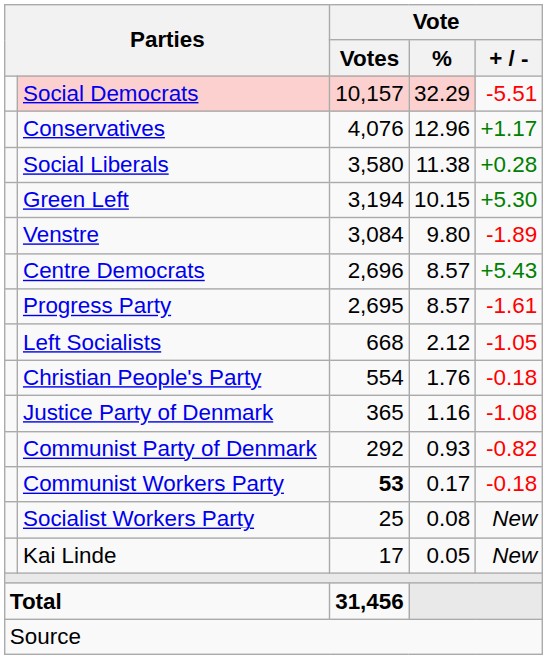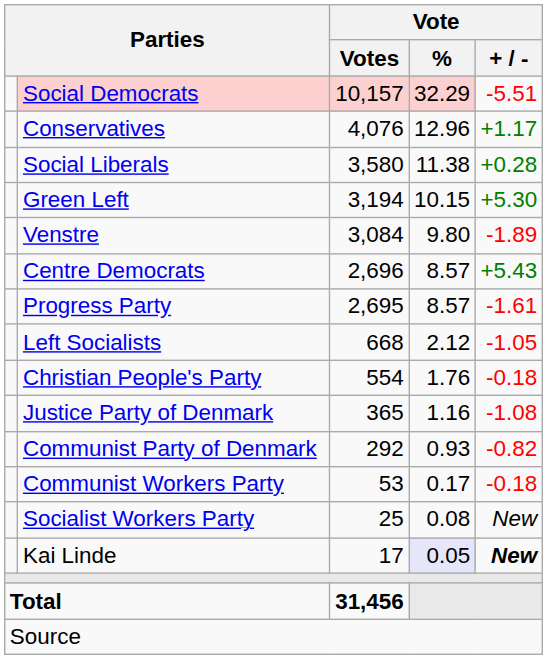Communist Workers Party | Vote / Votes: bold -> normal
Kai Linde | Vote / %: no background -> lavender background
Kai Linde | Vote / + / -: normal -> bold
